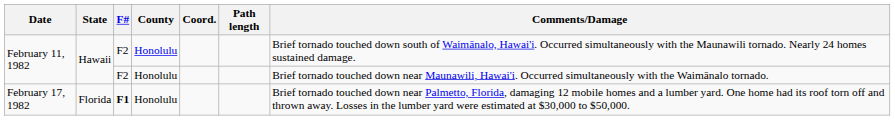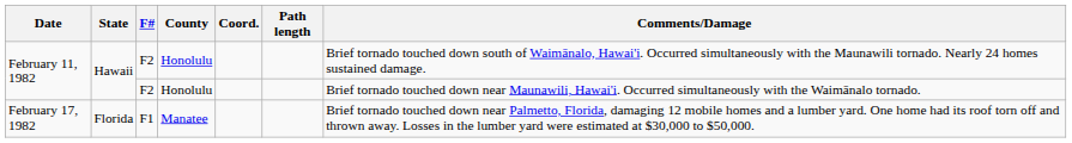February 17, 1982 | F#: bold -> normal
February 17, 1982 | County: Honolulu -> Manatee
